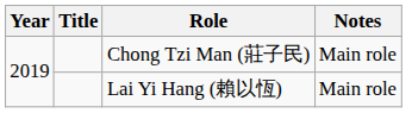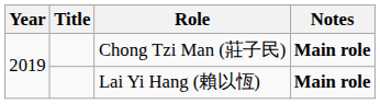Chong Tzi Man (莊子民) | Notes: normal -> bold
Lai Yi Hang (賴以恆) | Notes: normal -> bold
